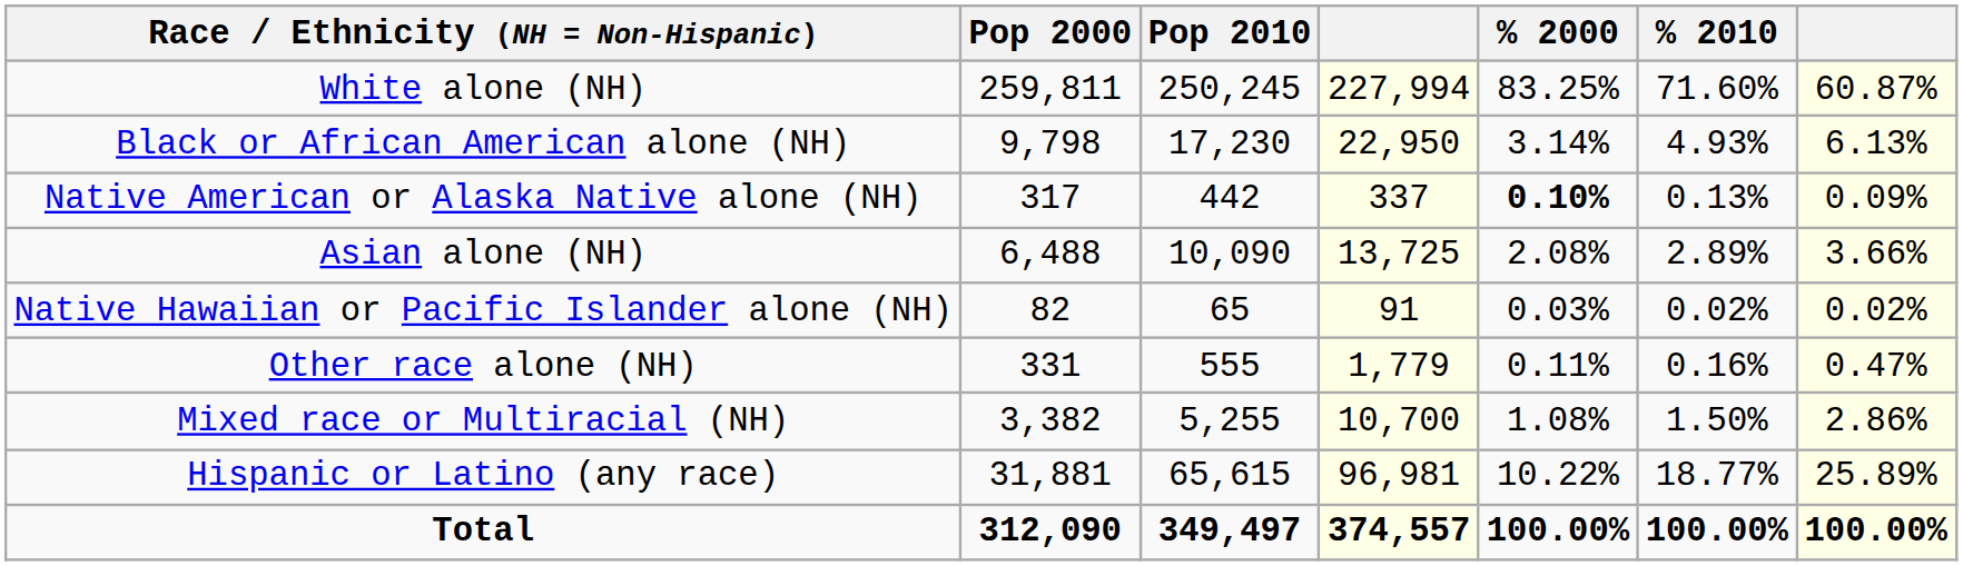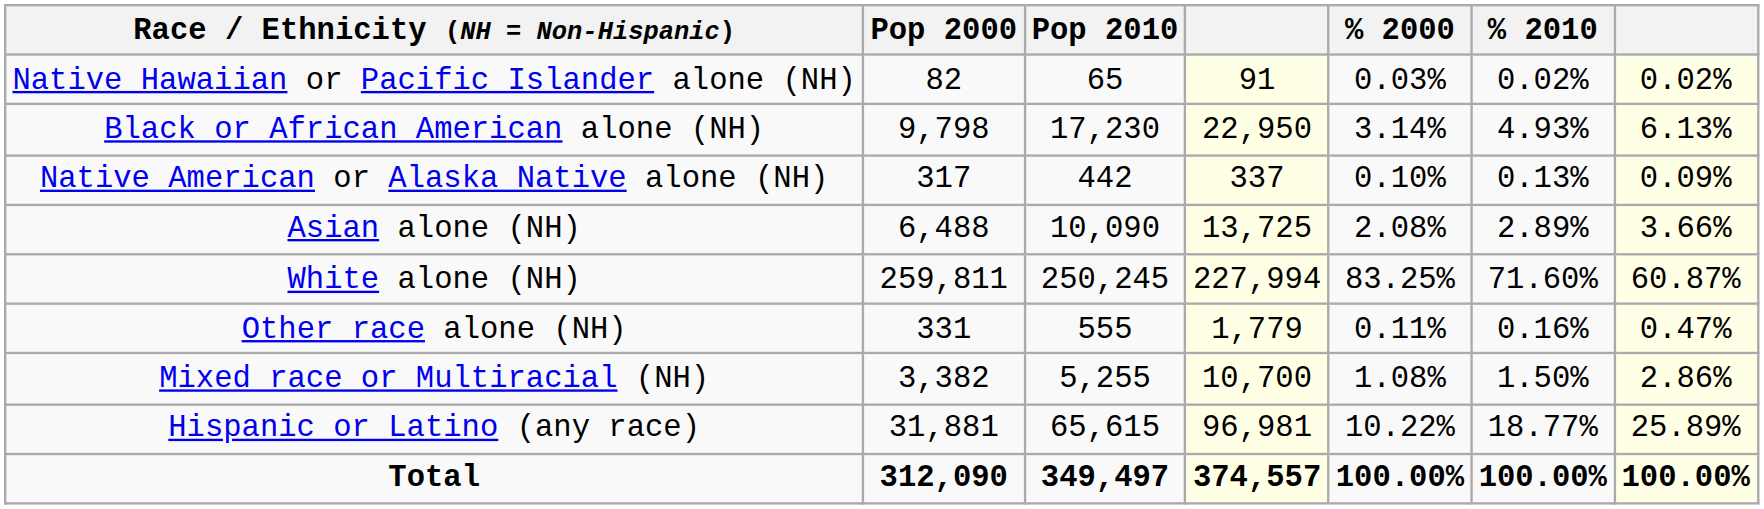rows swapped: White alone (NH) <-> Native Hawaiian or Pacific Islander alone (NH)
Native American or Alaska Native alone (NH) | % 2000: bold -> normal
